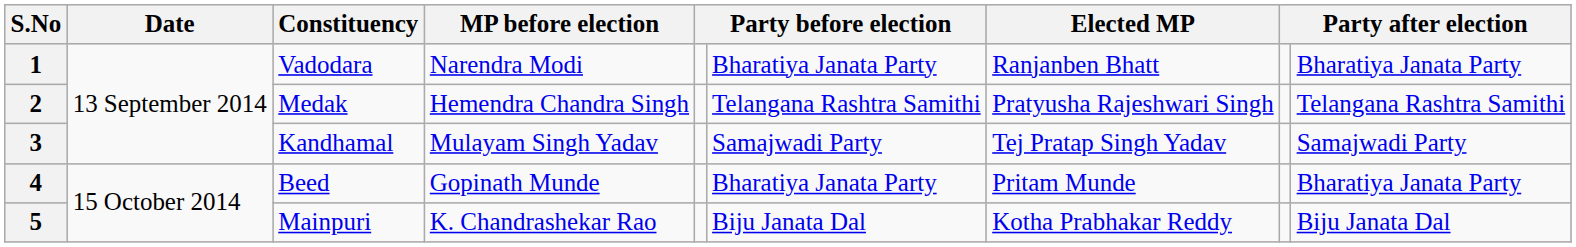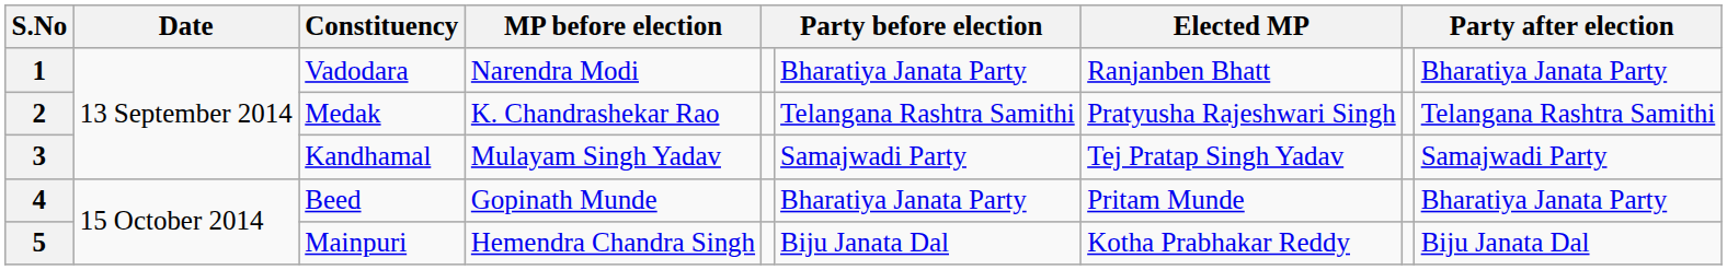2 | MP before election: Hemendra Chandra Singh -> K. Chandrashekar Rao
5 | MP before election: K. Chandrashekar Rao -> Hemendra Chandra Singh
